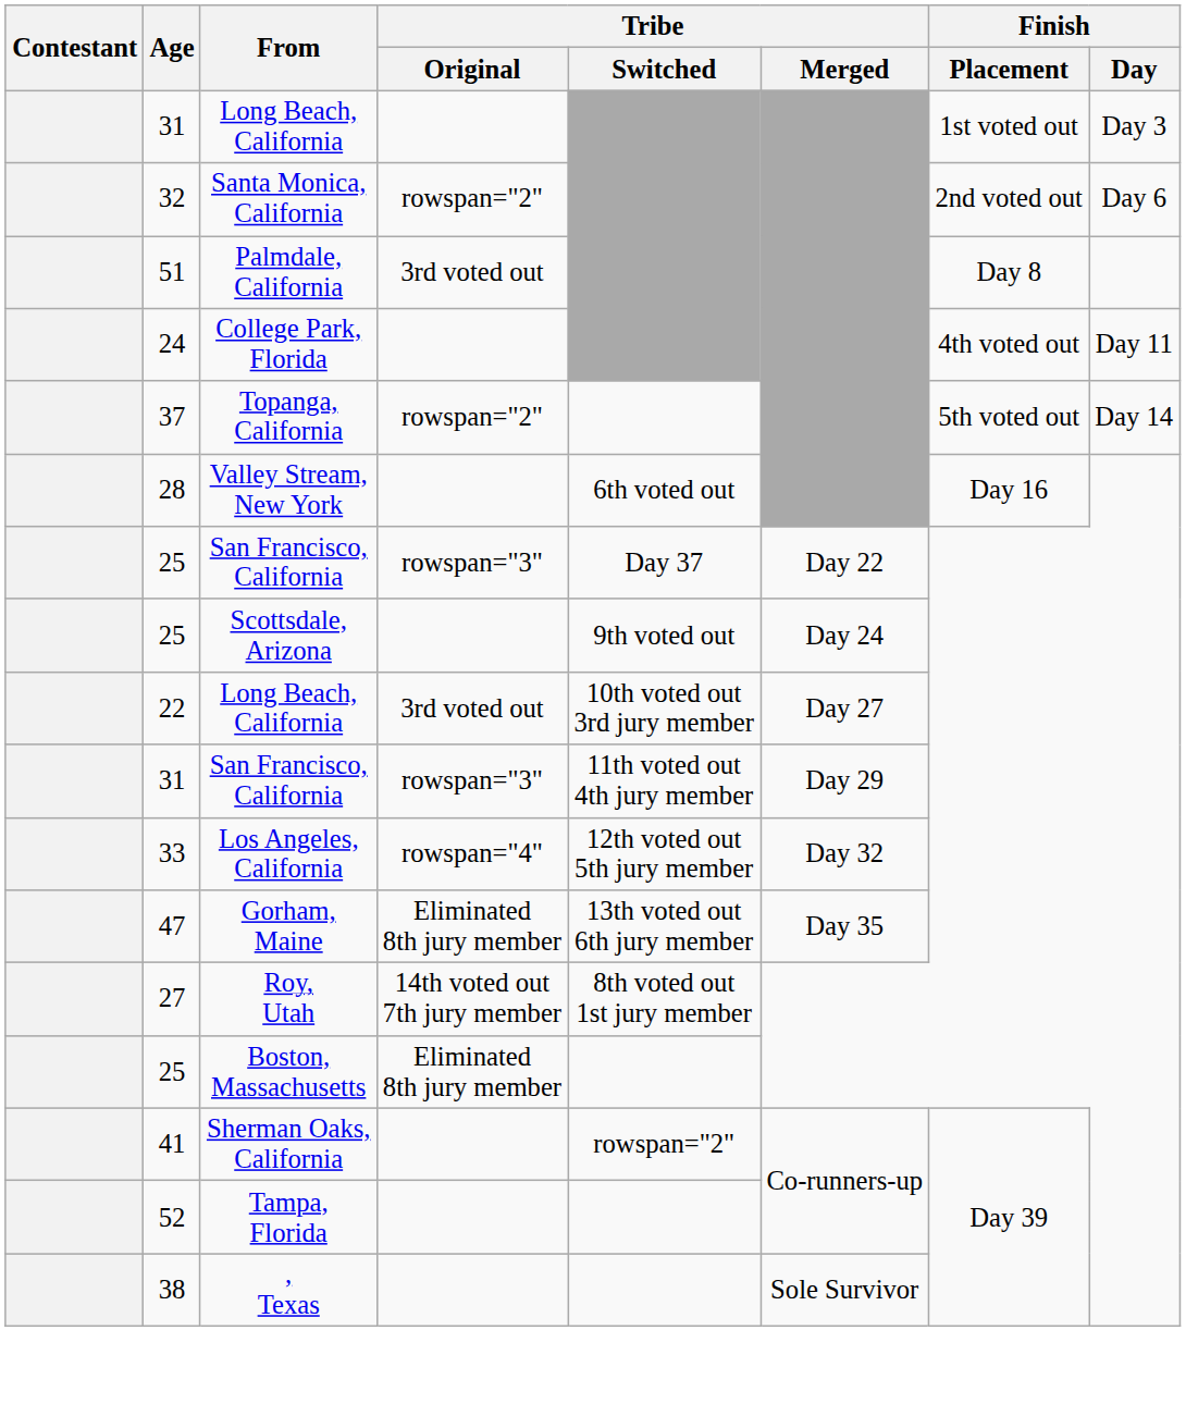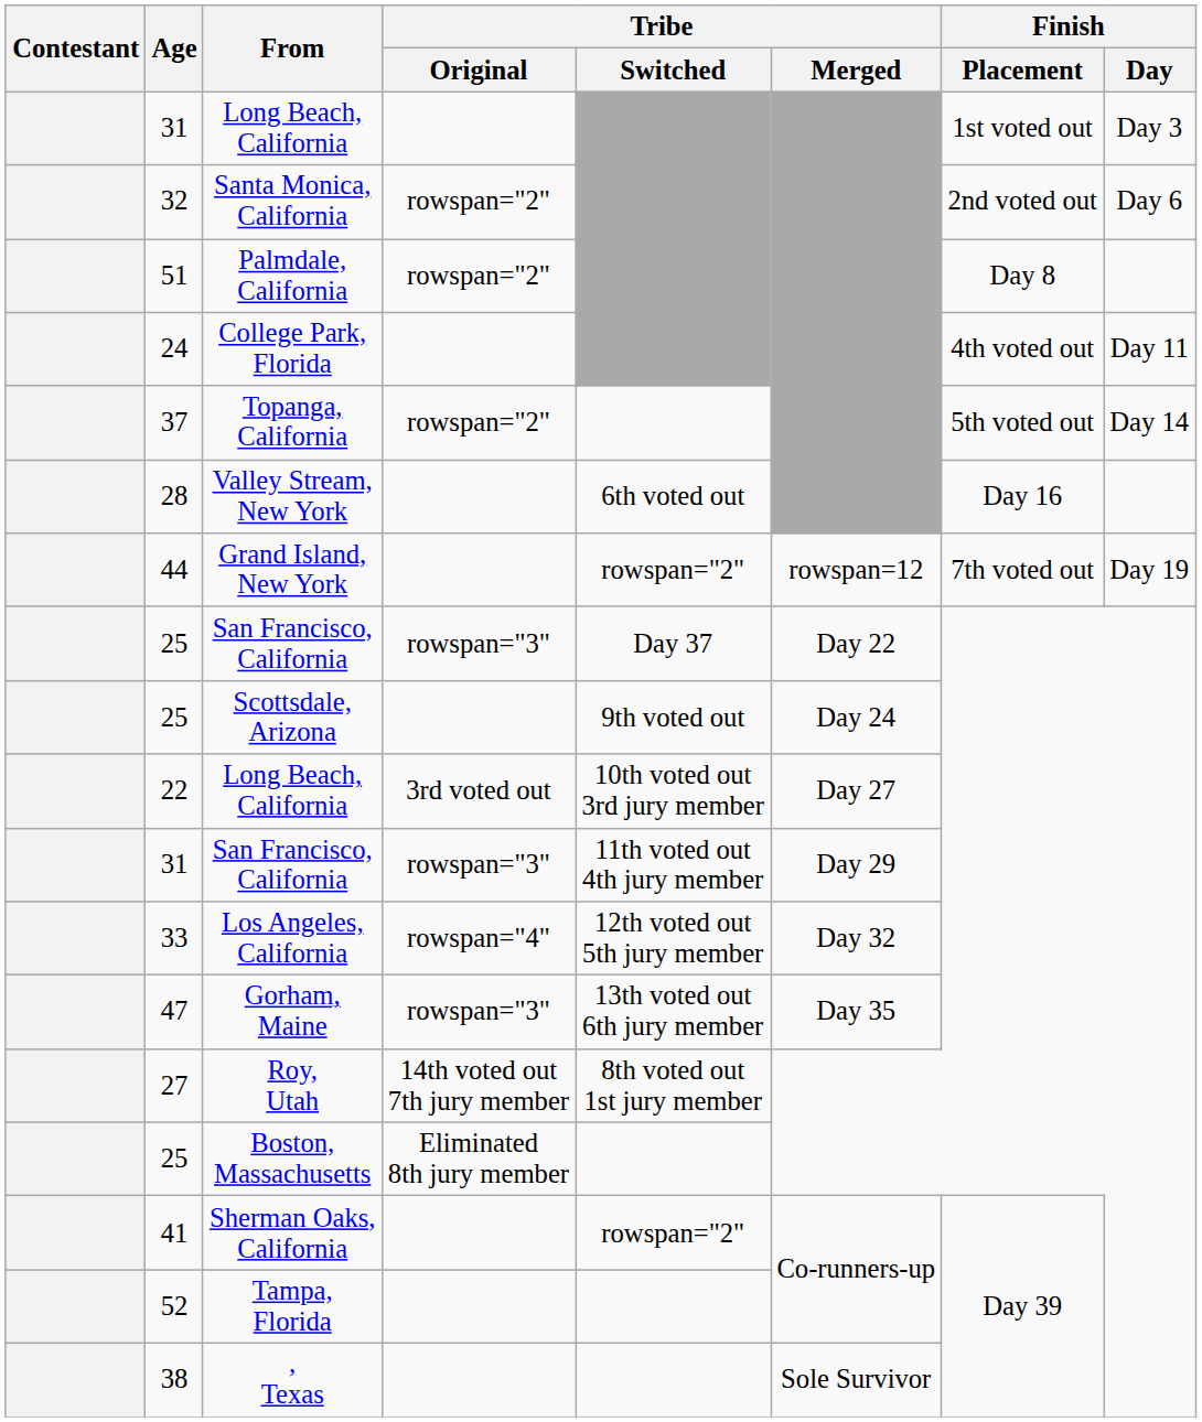Palmdale, California | Tribe / Original: 3rd voted out -> rowspan="2"
+ row: 44 | Grand Island, New York | rowspan="2" | rowspan=12 | 7th voted out | Day 19
Gorham, Maine | Tribe / Original: Eliminated 8th jury member -> rowspan="3"
